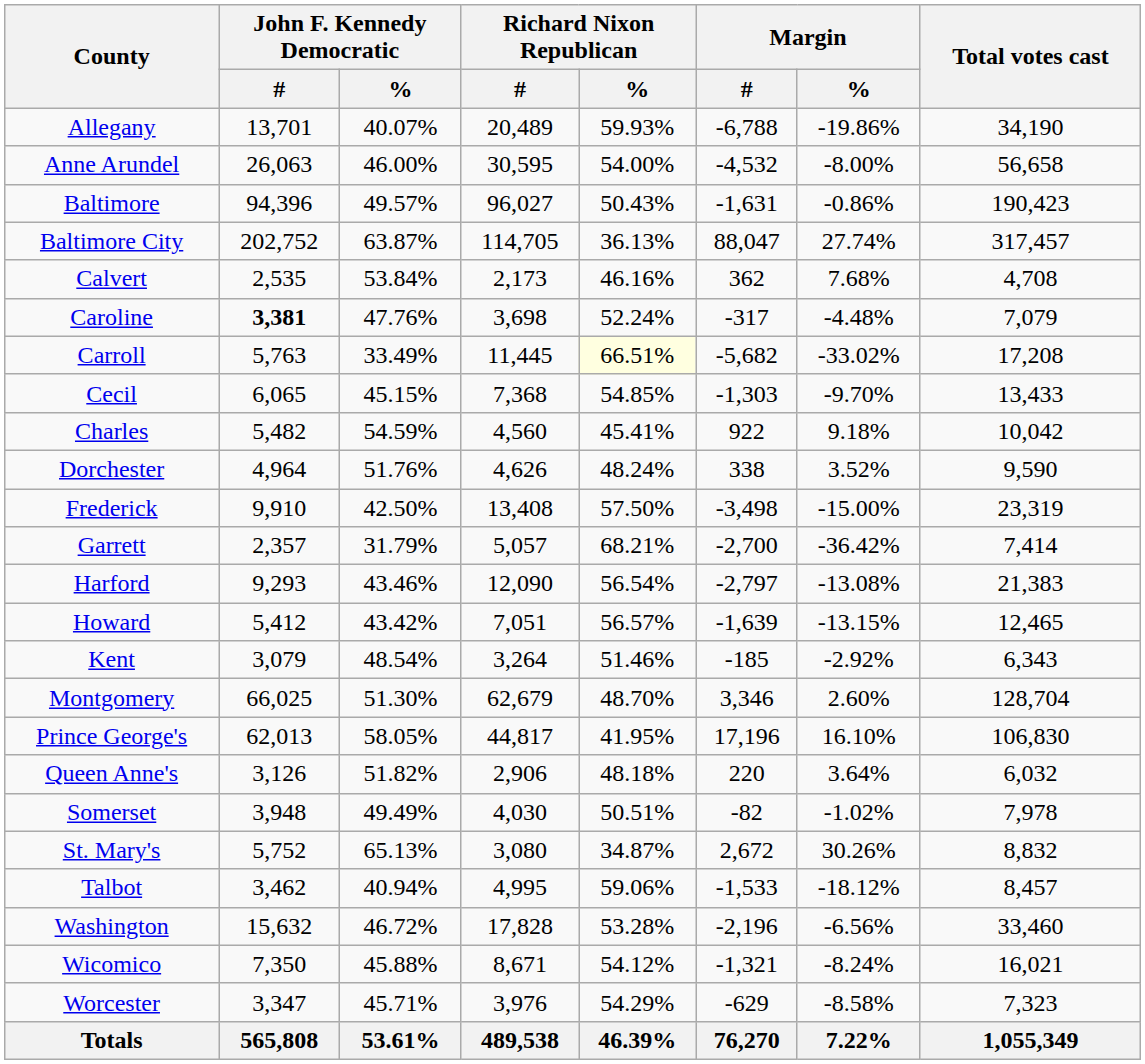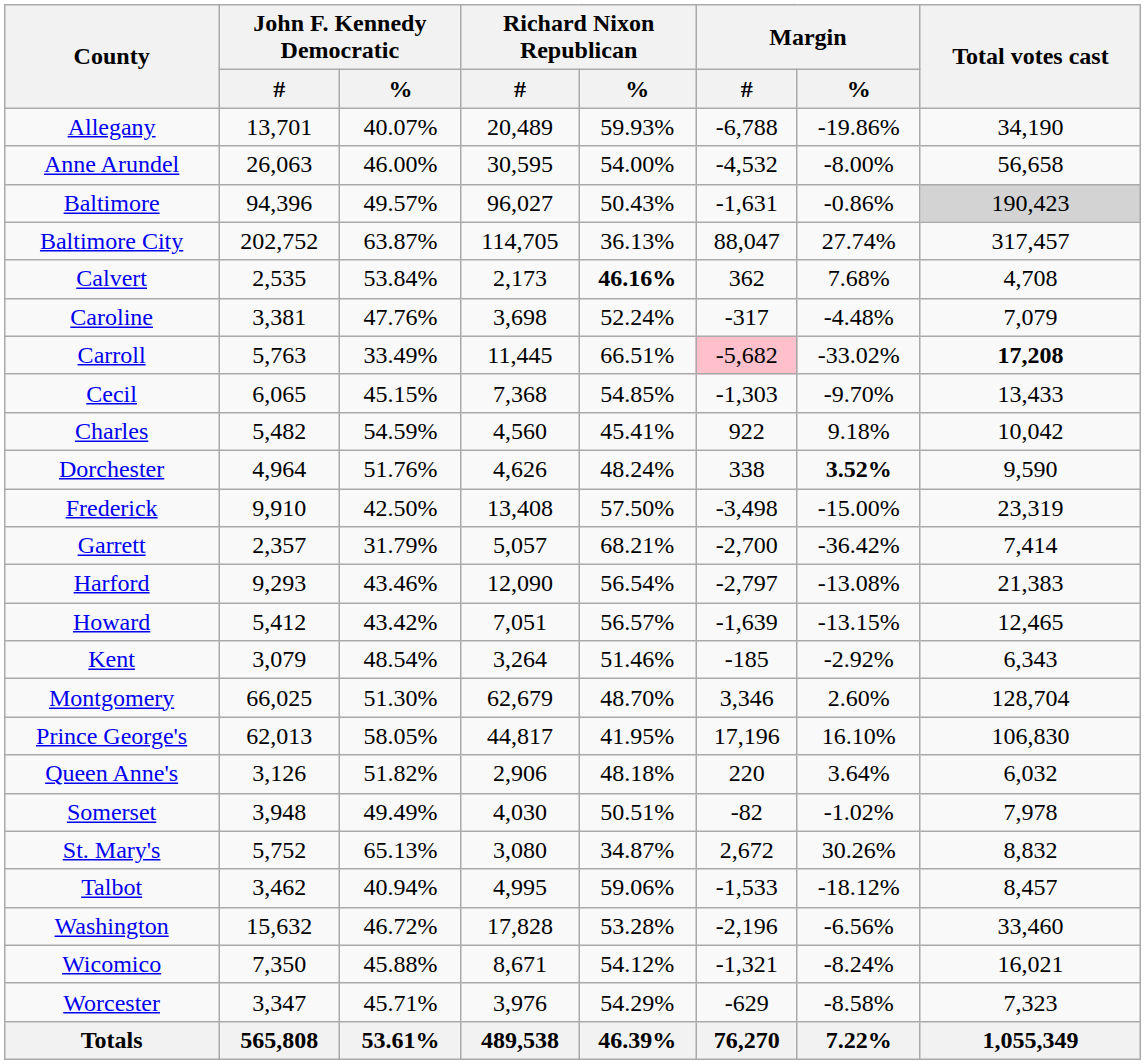Baltimore | Total votes cast: no background -> lightgrey background
Calvert | Richard Nixon Republican / %: normal -> bold
Caroline | John F. Kennedy Democratic / #: bold -> normal
Carroll | Richard Nixon Republican / %: lightyellow background -> no background
Carroll | Margin / #: no background -> pink background
Carroll | Total votes cast: normal -> bold
Dorchester | Margin / %: normal -> bold
